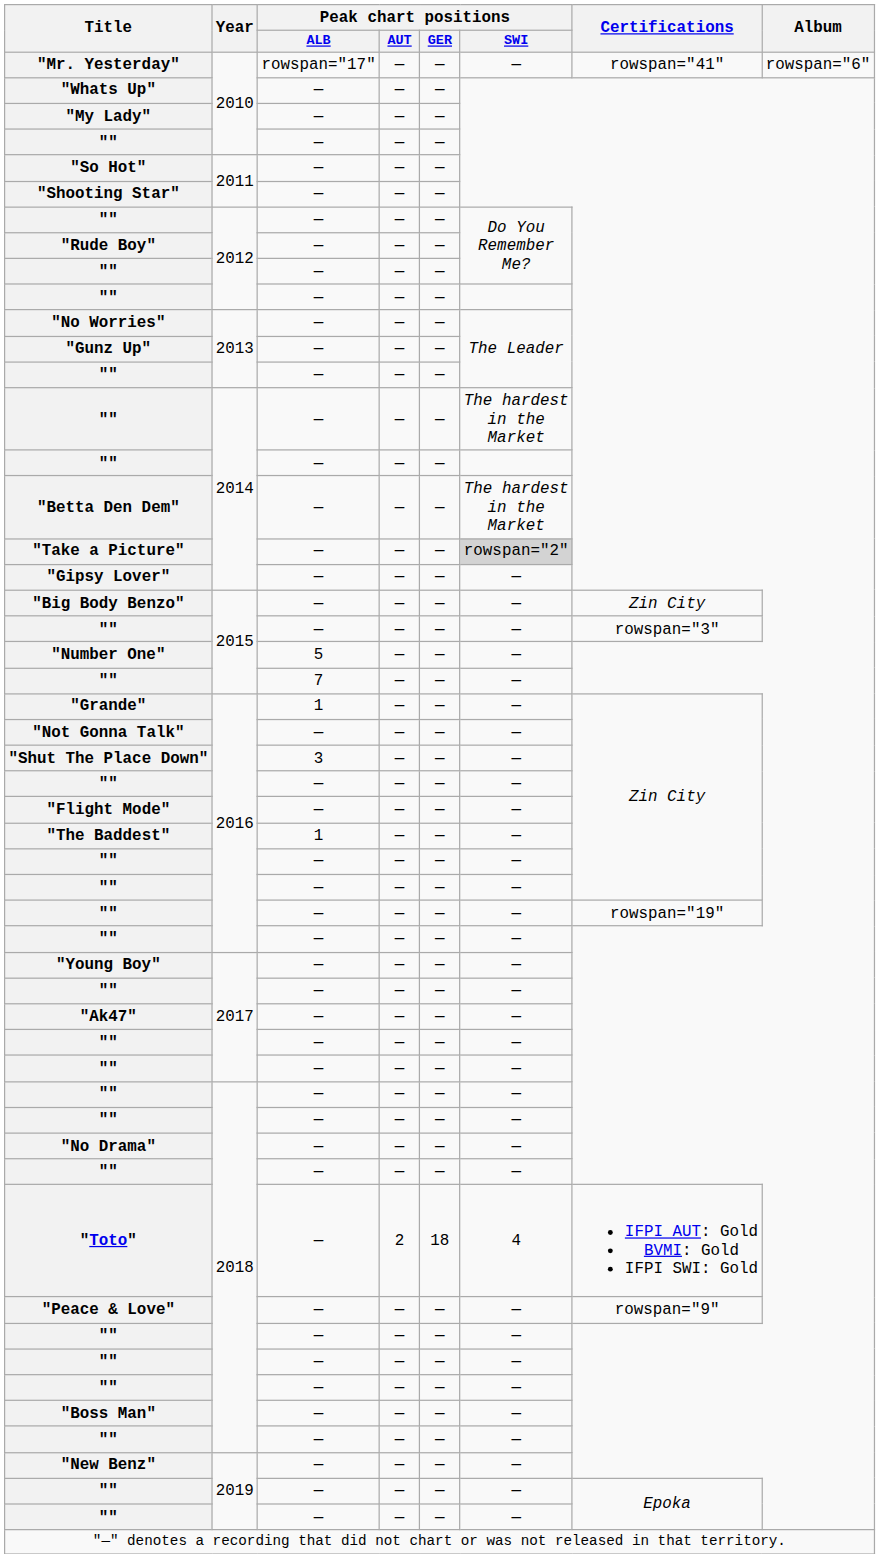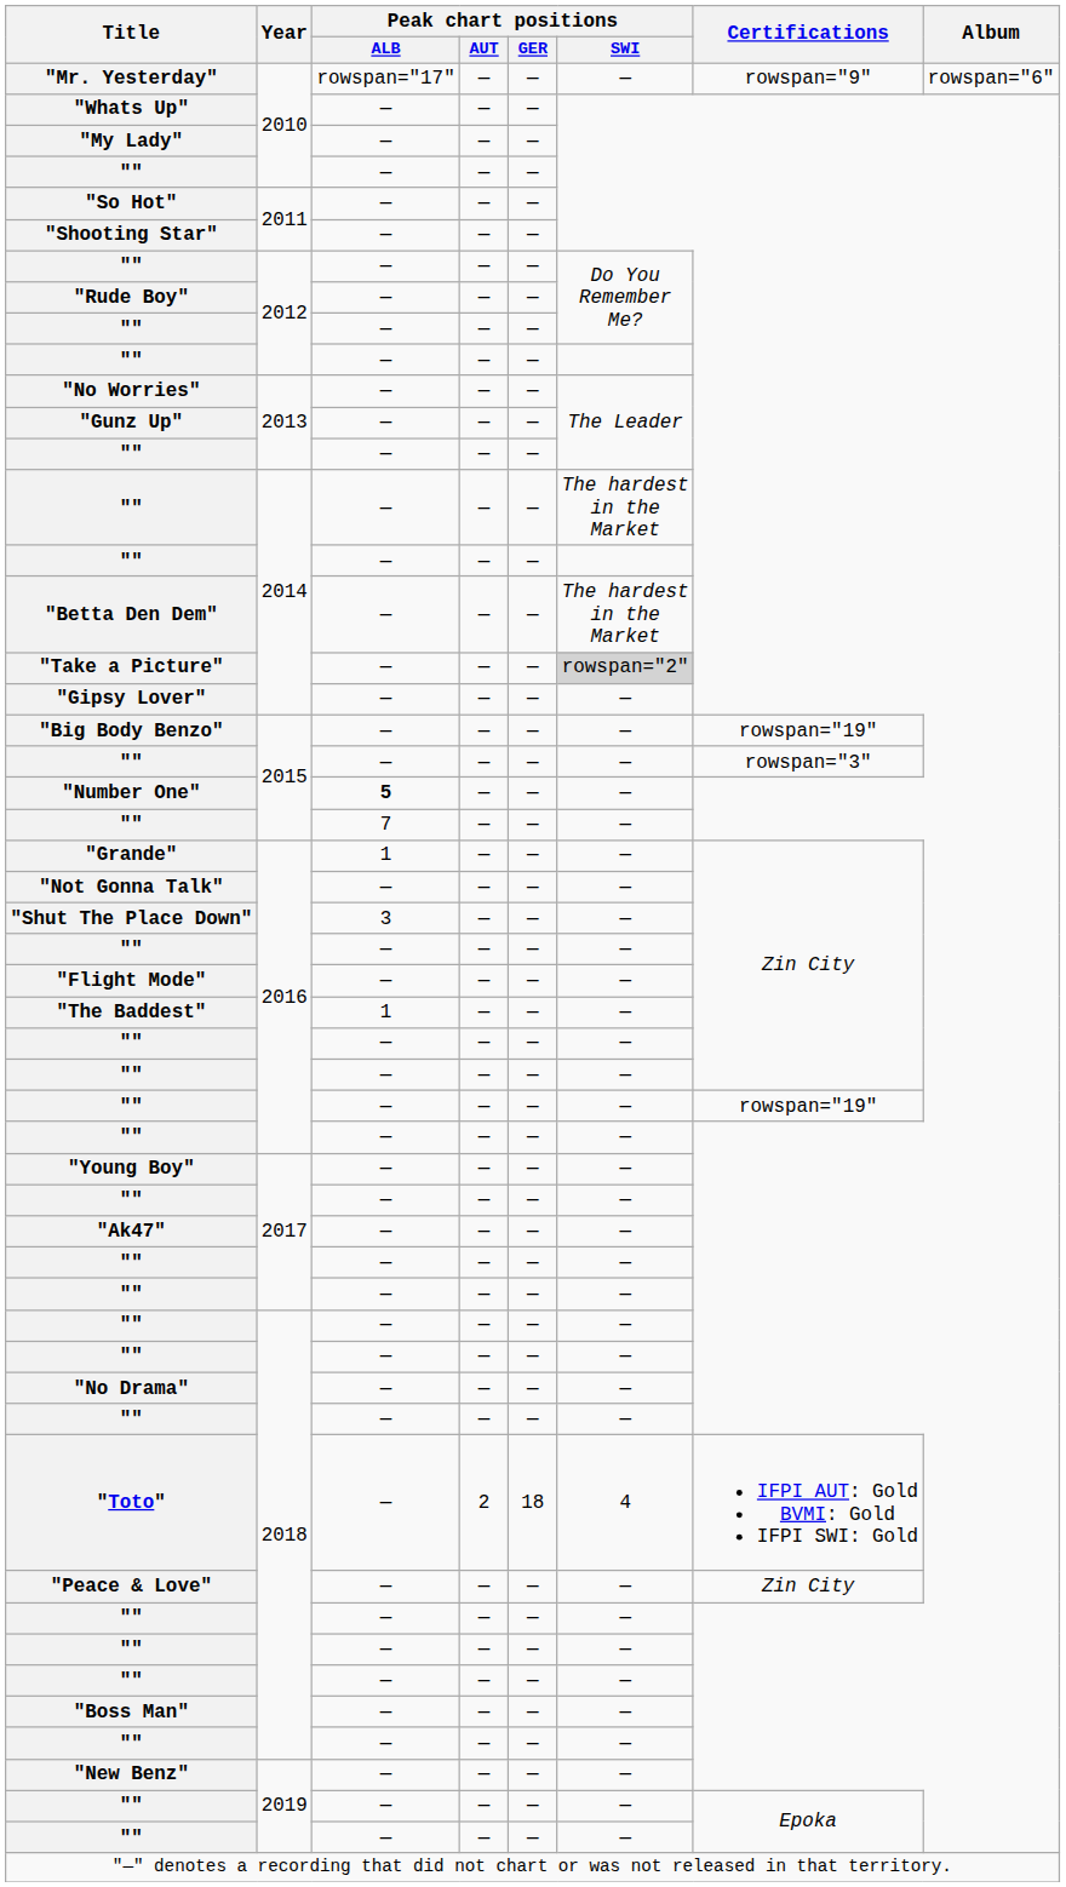"Mr. Yesterday" | Certifications: rowspan="41" -> rowspan="9"
"Big Body Benzo" | Certifications: Zin City -> rowspan="19"
"Number One" | Peak chart positions / ALB: normal -> bold
"Peace & Love" | Certifications: rowspan="9" -> Zin City
